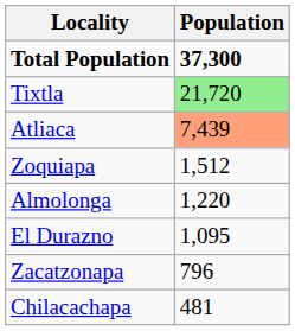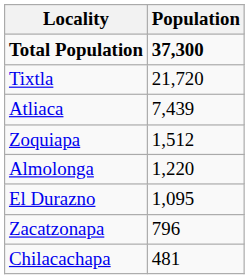Tixtla | Population: lightgreen background -> no background
Atliaca | Population: lightsalmon background -> no background
